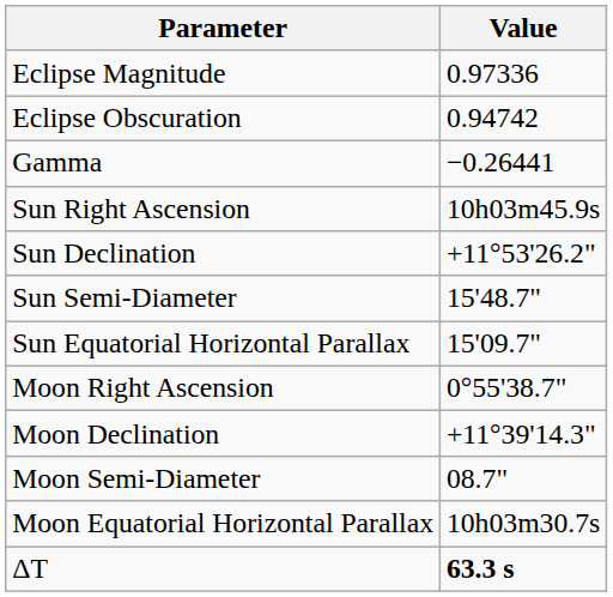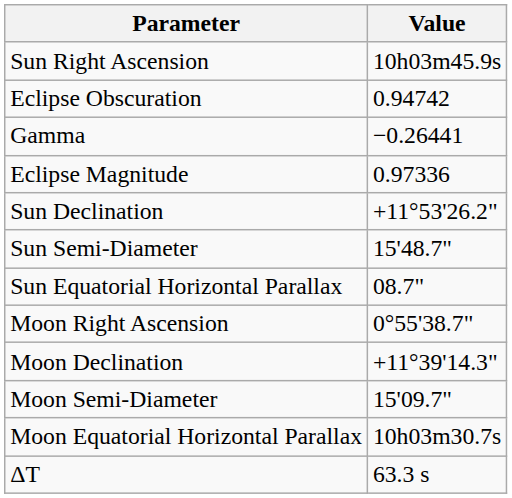rows swapped: Eclipse Magnitude <-> Sun Right Ascension
Sun Equatorial Horizontal Parallax | Value: 15'09.7" -> 08.7"
Moon Semi-Diameter | Value: 08.7" -> 15'09.7"
ΔT | Value: bold -> normal
